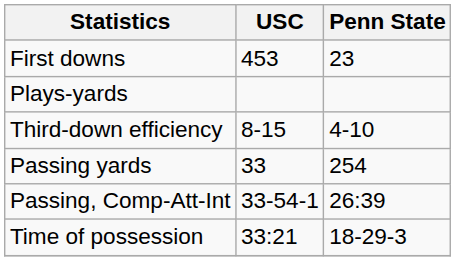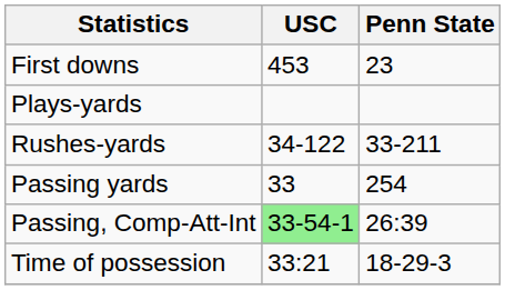- row: Third-down efficiency | 8-15 | 4-10
+ row: Rushes-yards | 34-122 | 33-211
Passing, Comp-Att-Int | USC: no background -> lightgreen background
